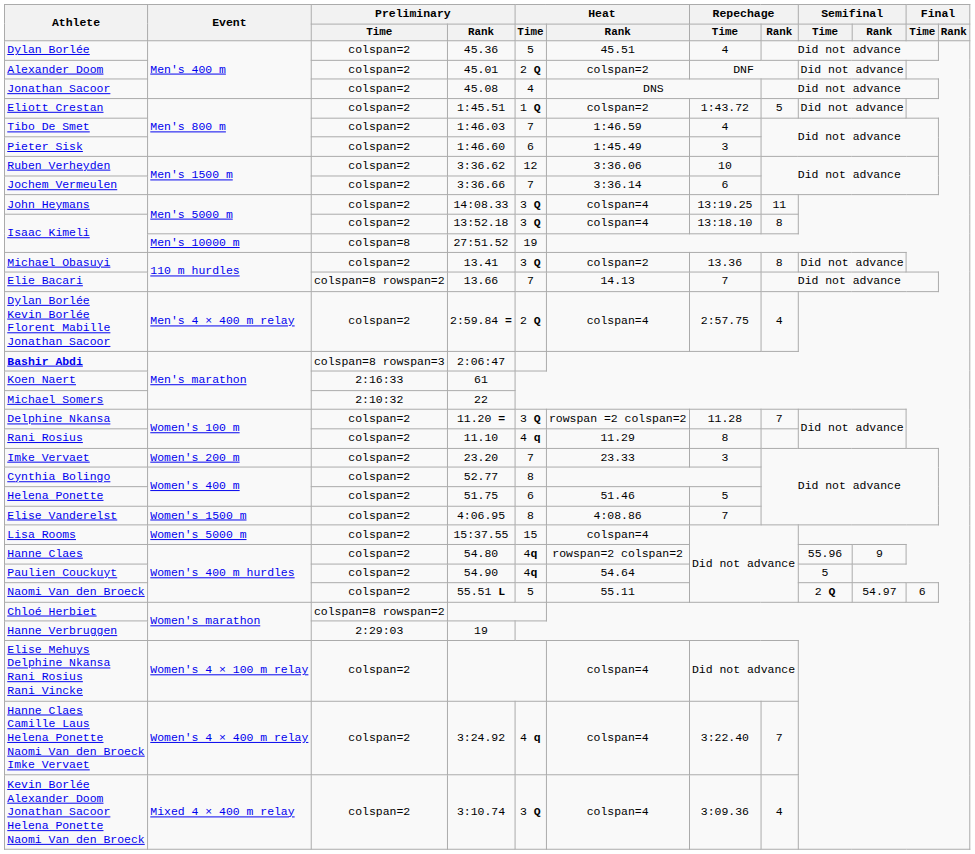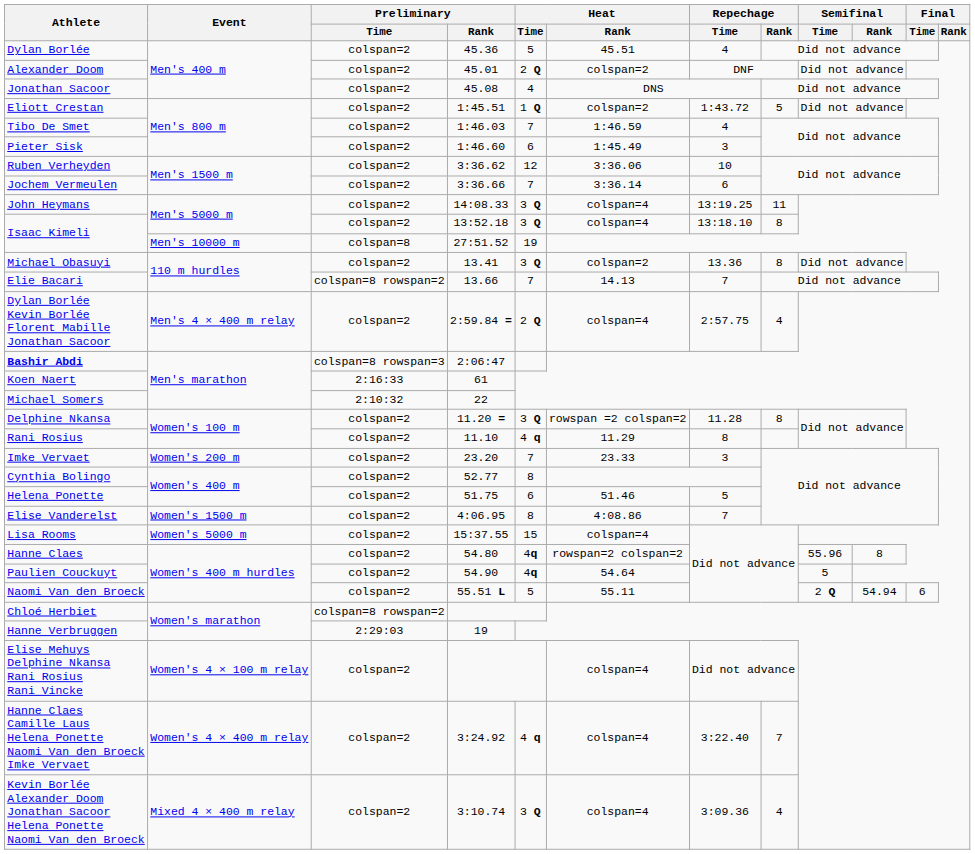Delphine Nkansa | Repechage / Rank: 7 -> 8
Hanne Claes | Semifinal / Rank: 9 -> 8
Naomi Van den Broeck | Semifinal / Rank: 54.97 -> 54.94
